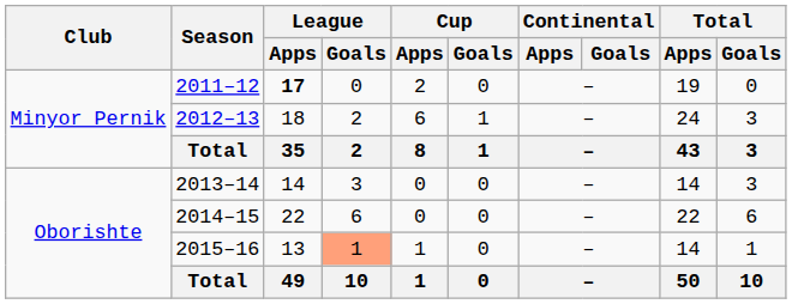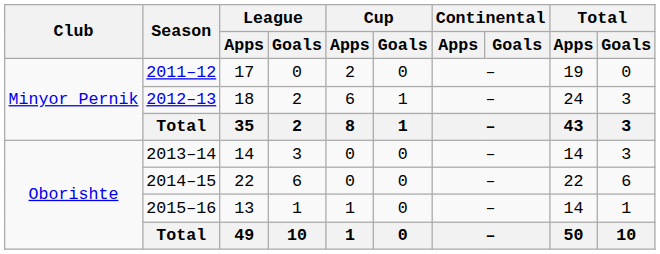2011–12 | League / Apps: bold -> normal
2015–16 | League / Goals: lightsalmon background -> no background
